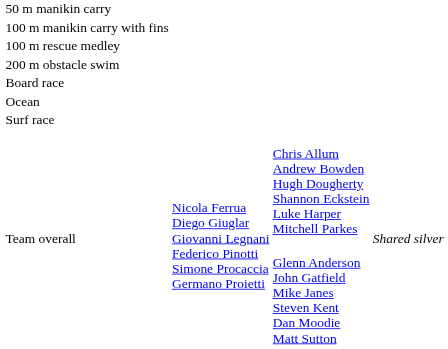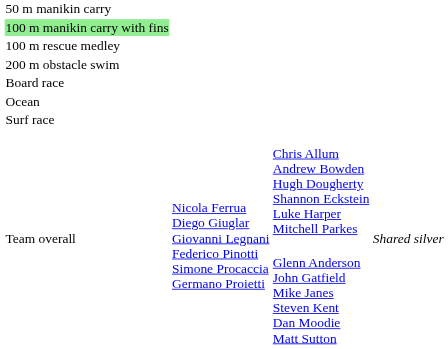100 m manikin carry with fins | column 1: no background -> lightgreen background
